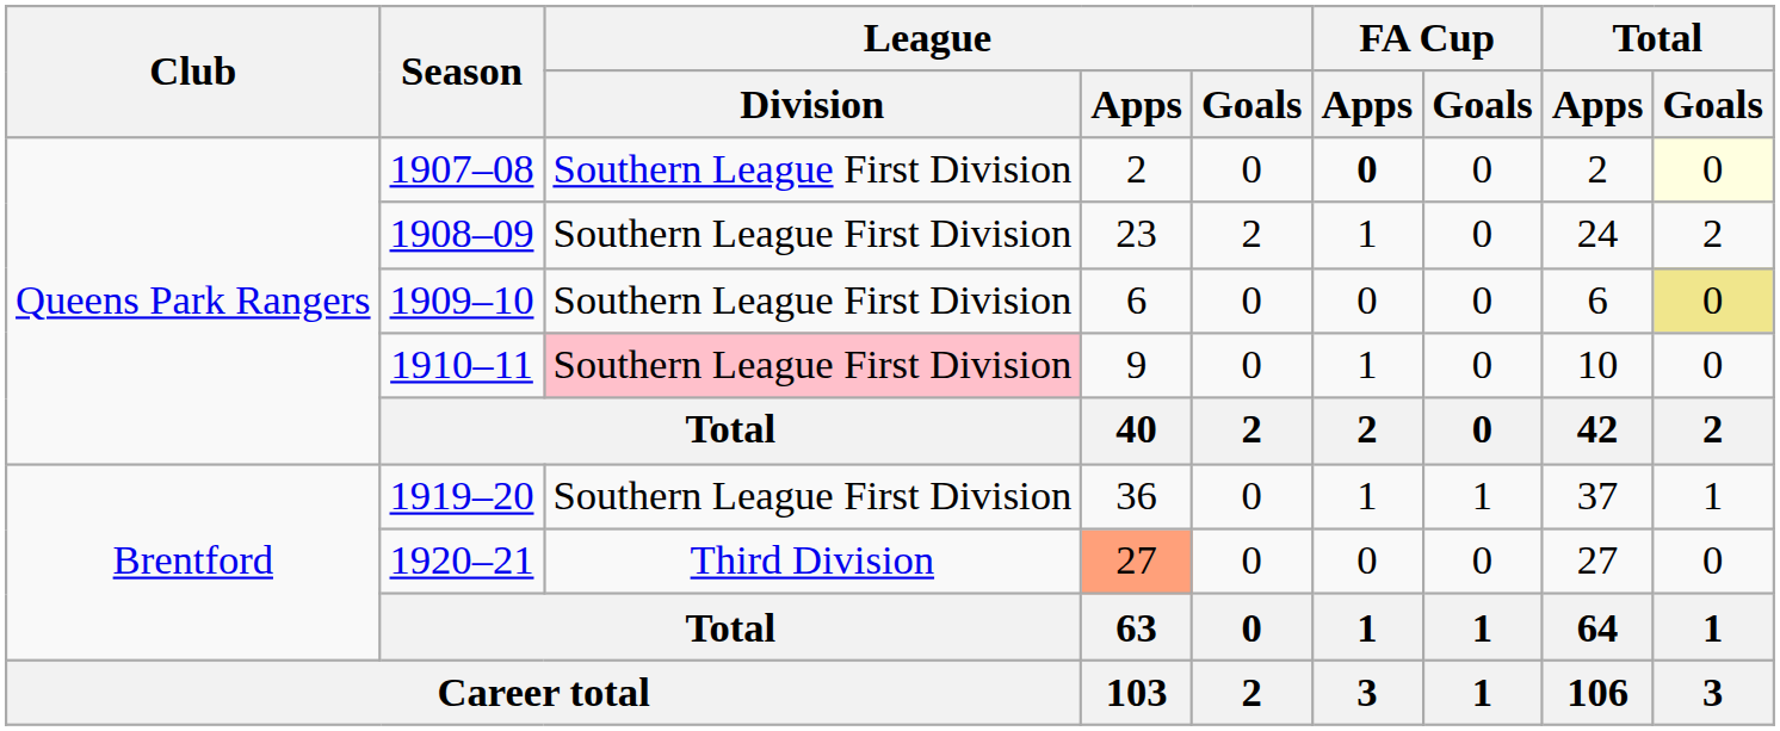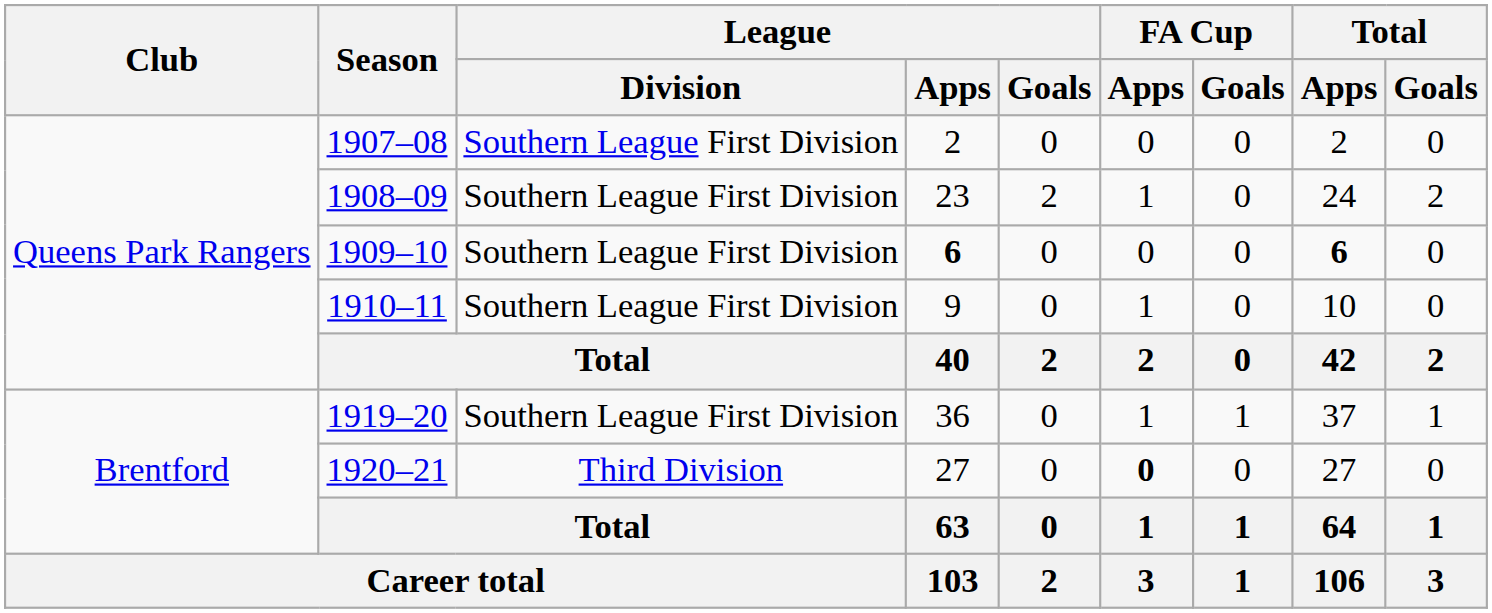1907–08 | FA Cup / Apps: bold -> normal
1907–08 | Total / Goals: lightyellow background -> no background
1909–10 | League / Apps: normal -> bold
1909–10 | Total / Apps: normal -> bold
1909–10 | Total / Goals: khaki background -> no background
1910–11 | League / Division: pink background -> no background
1920–21 | League / Apps: lightsalmon background -> no background
1920–21 | FA Cup / Apps: normal -> bold
